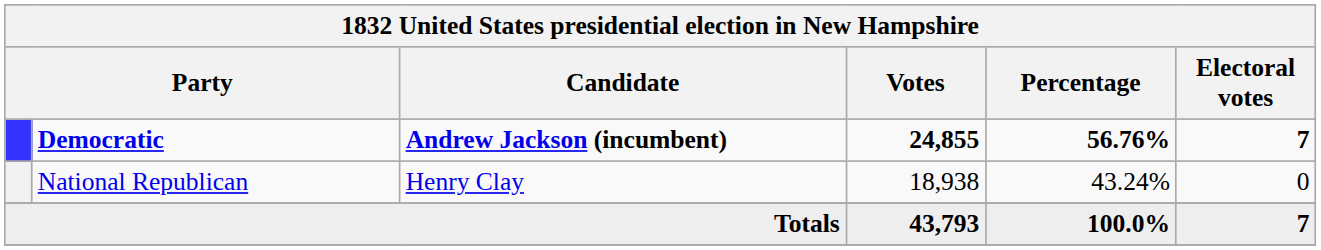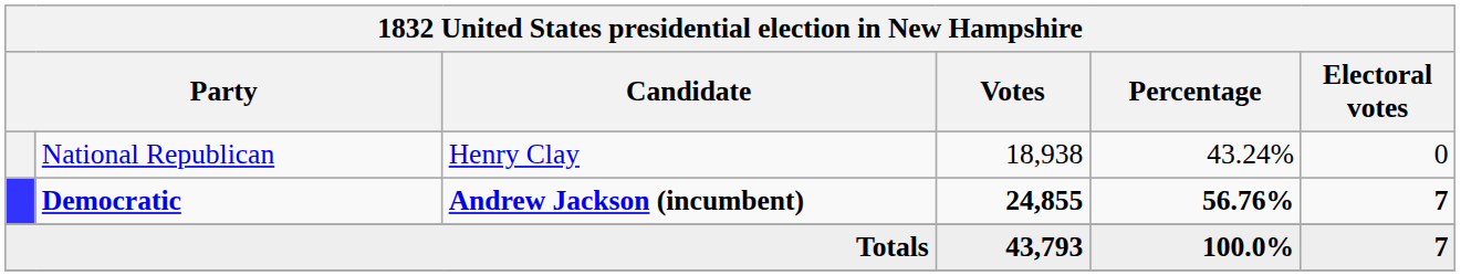rows swapped: Democratic <-> National Republican
